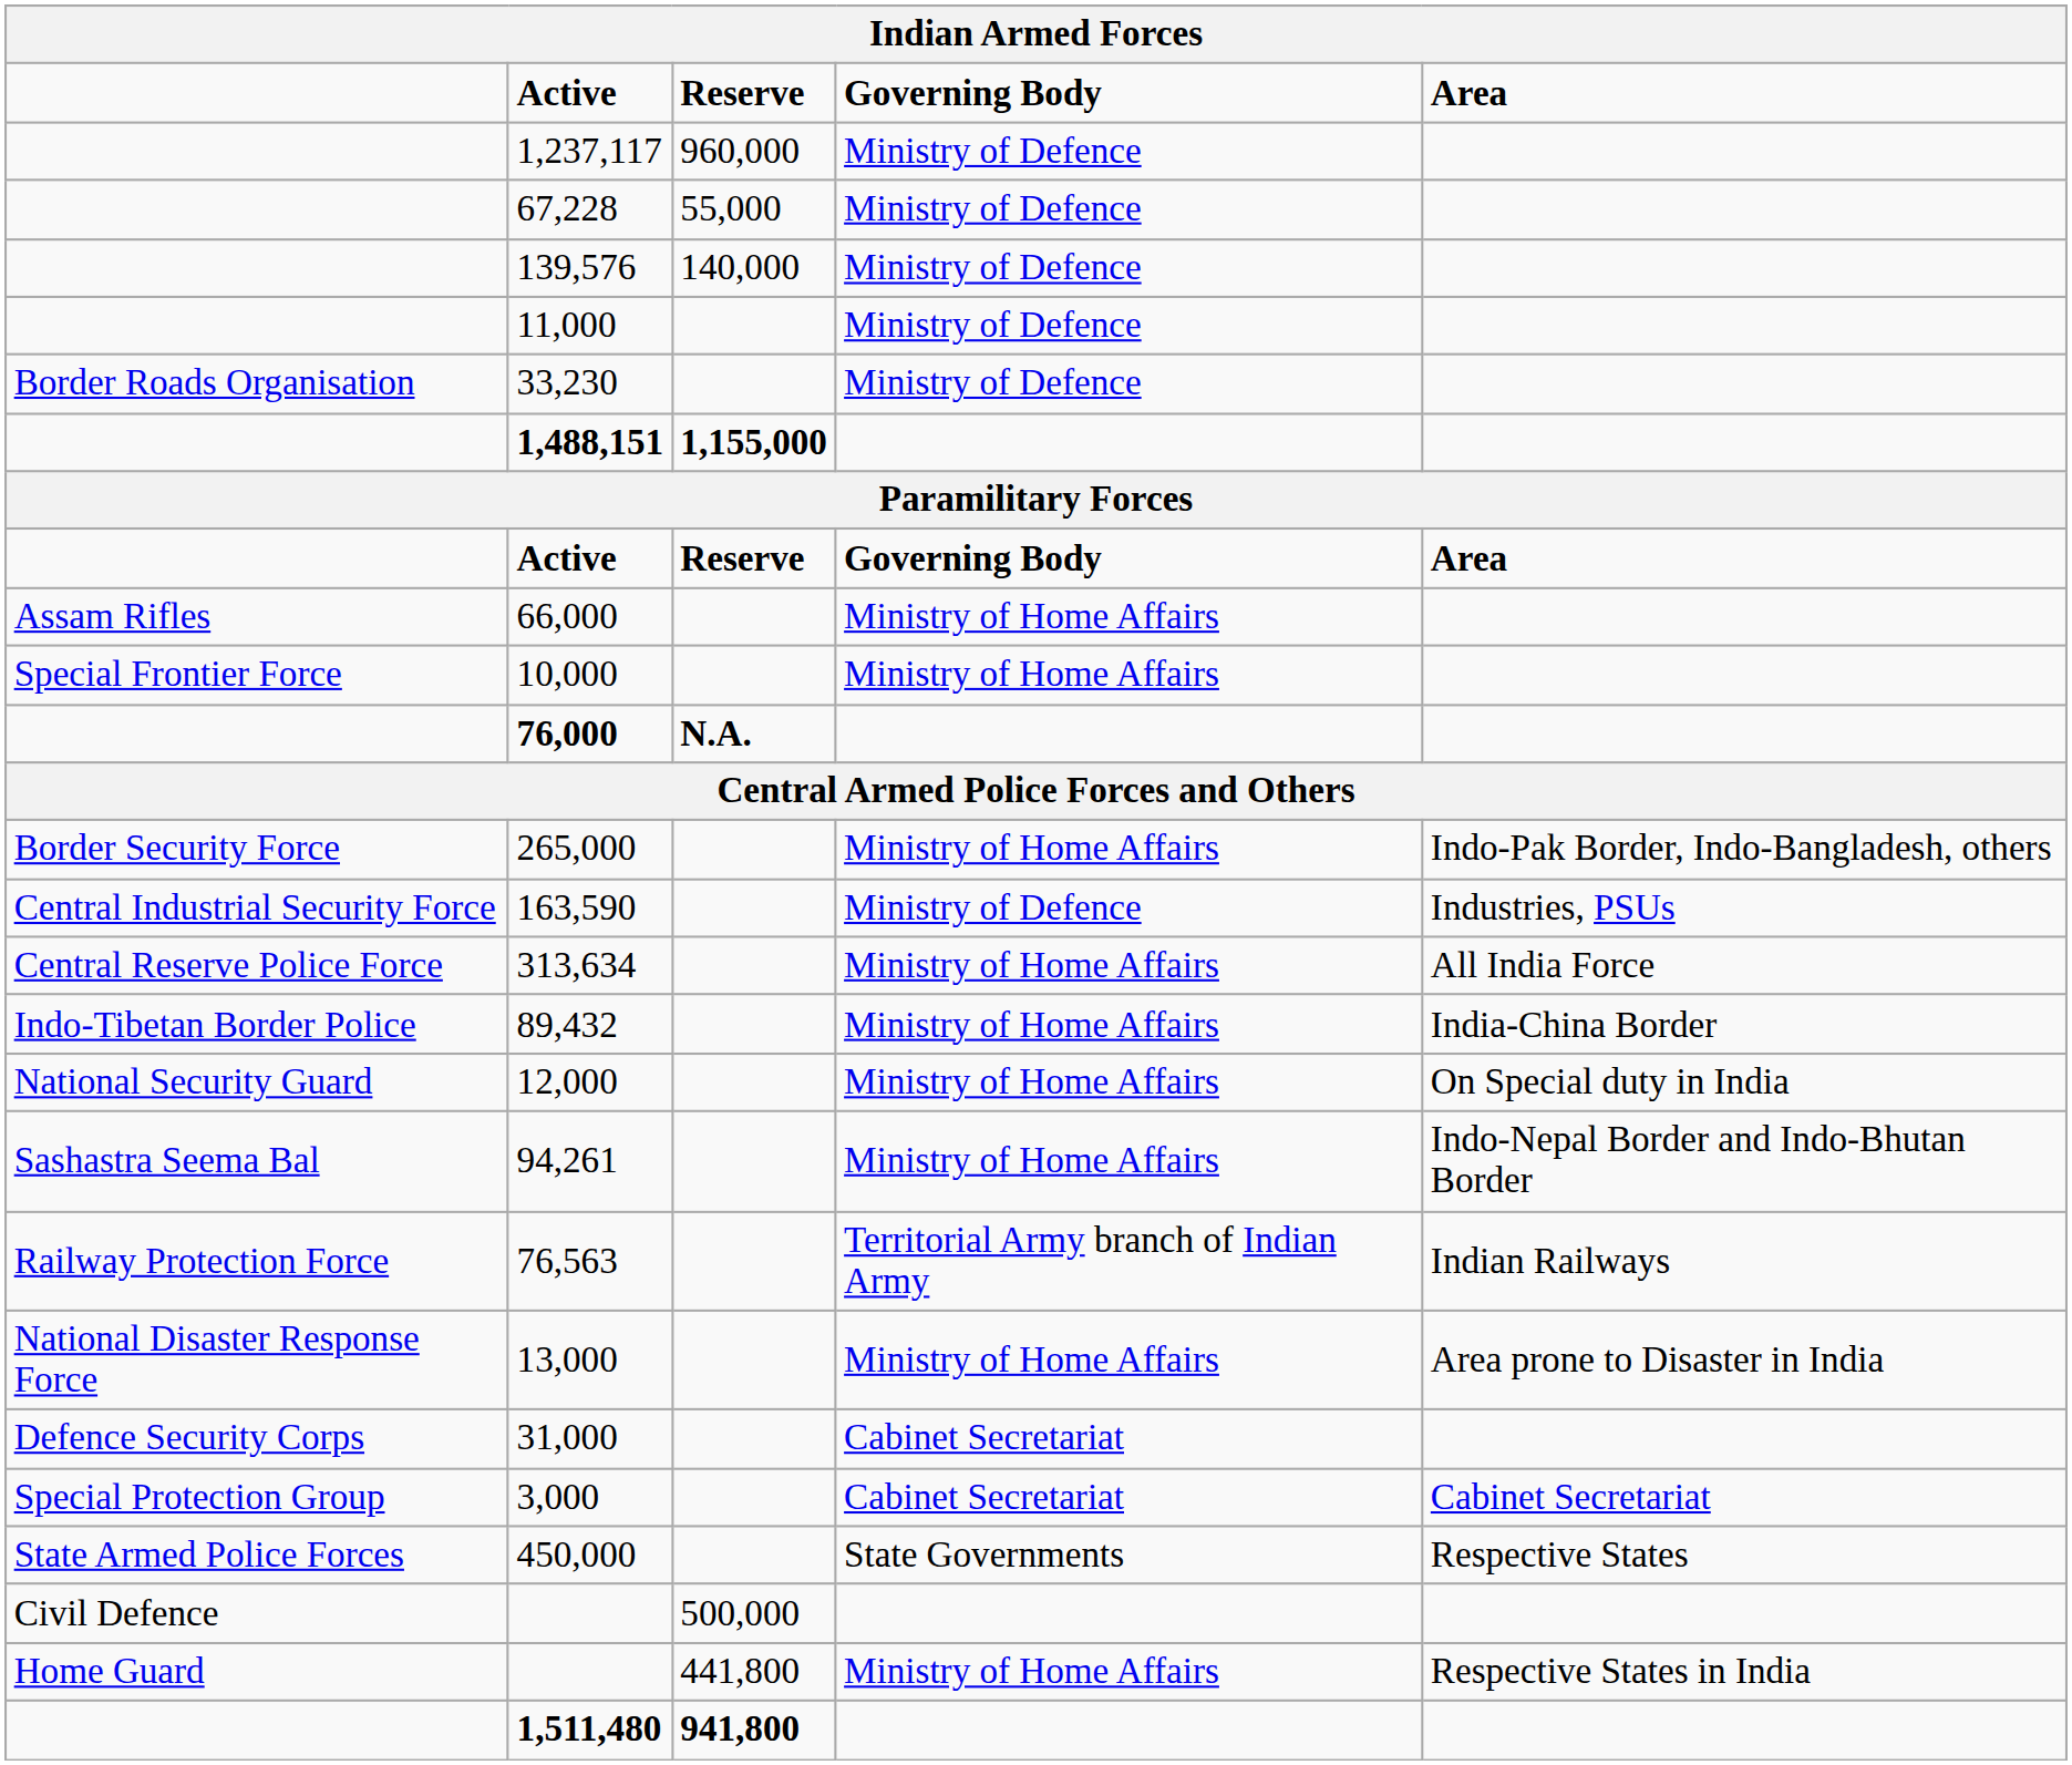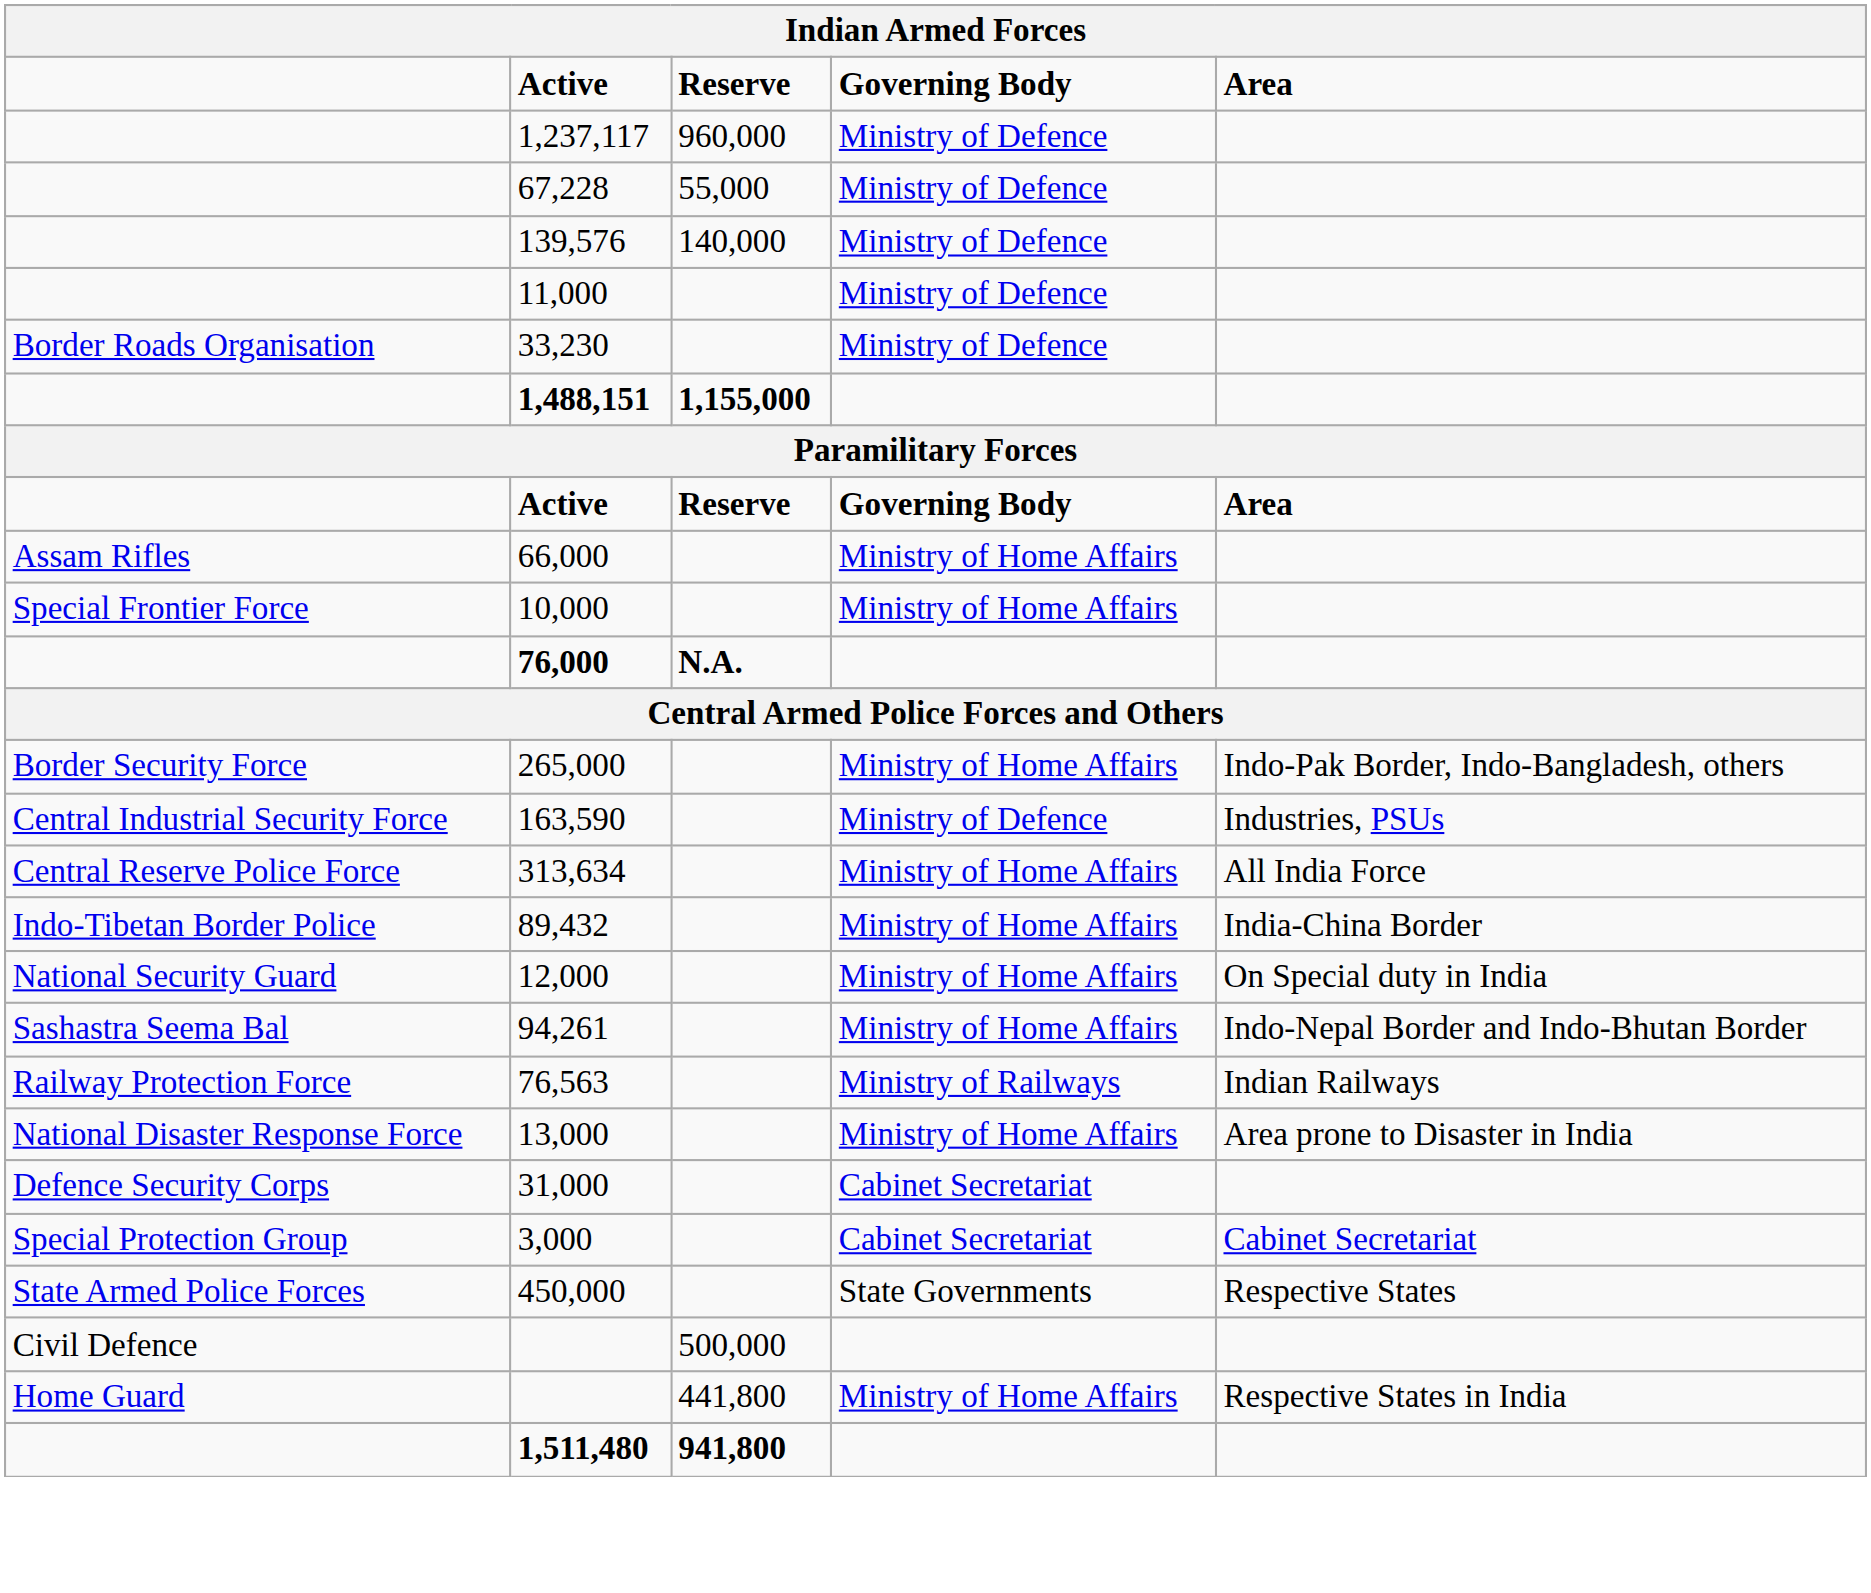76,563 | Governing Body: Territorial Army branch of Indian Army -> Ministry of Railways
